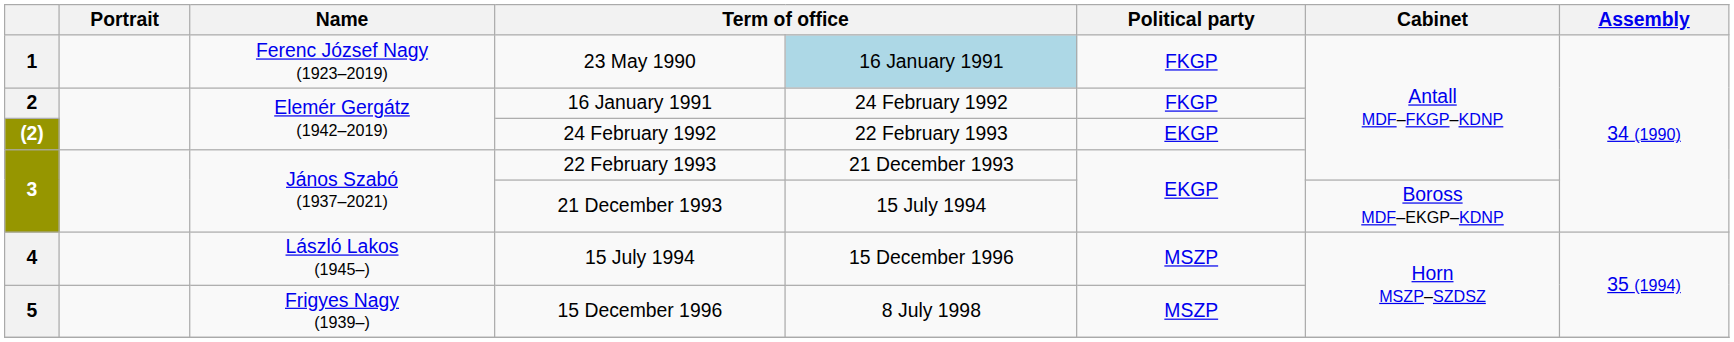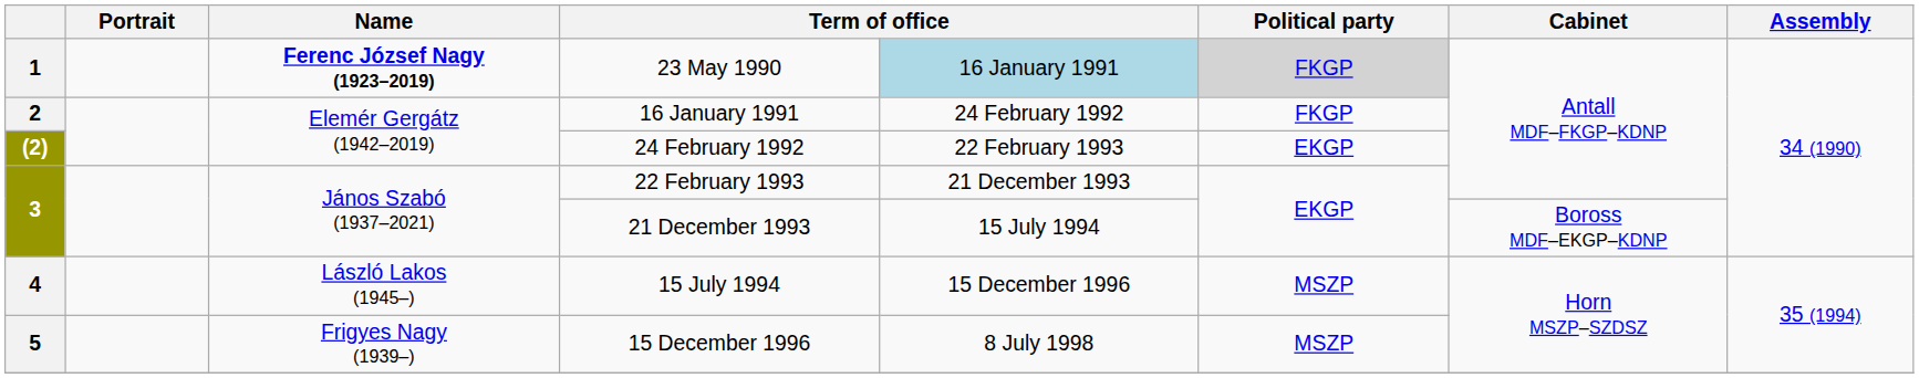23 May 1990 | Name: normal -> bold
23 May 1990 | Political party: no background -> lightgrey background
